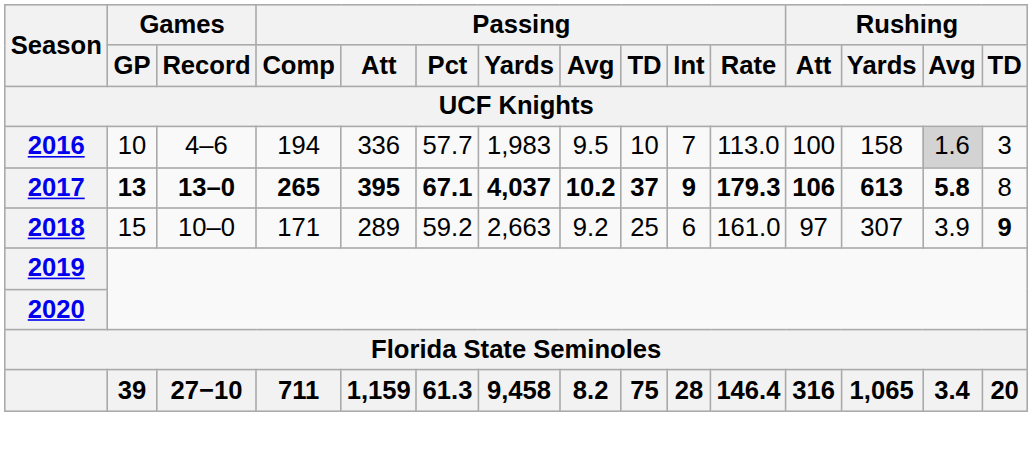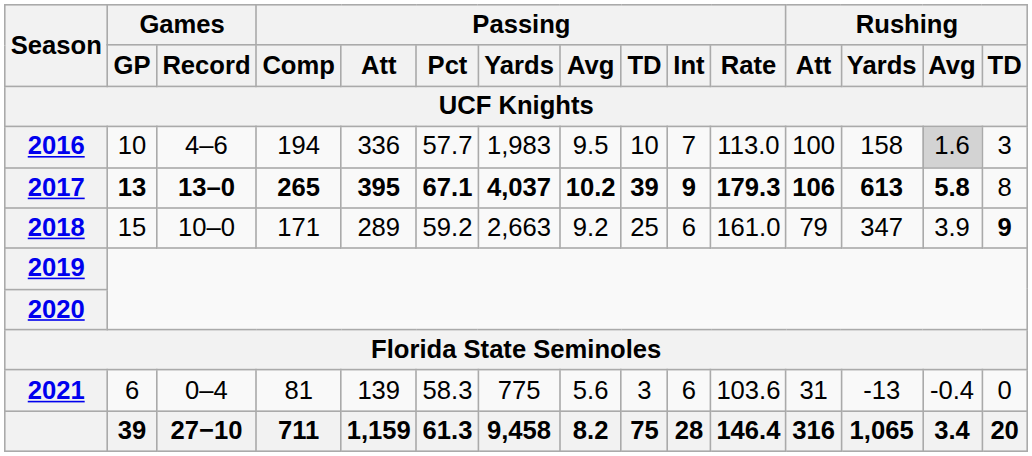2017 | Passing / TD: 37 -> 39
2018 | Rushing / Att: 97 -> 79
2018 | Rushing / Yards: 307 -> 347
+ row: 2021 | 6 | 0–4 | 81 | 139 | 58.3 | 775 | 5.6 | 3 | 6 | 103.6 | 31 | -13 | -0.4 | 0
